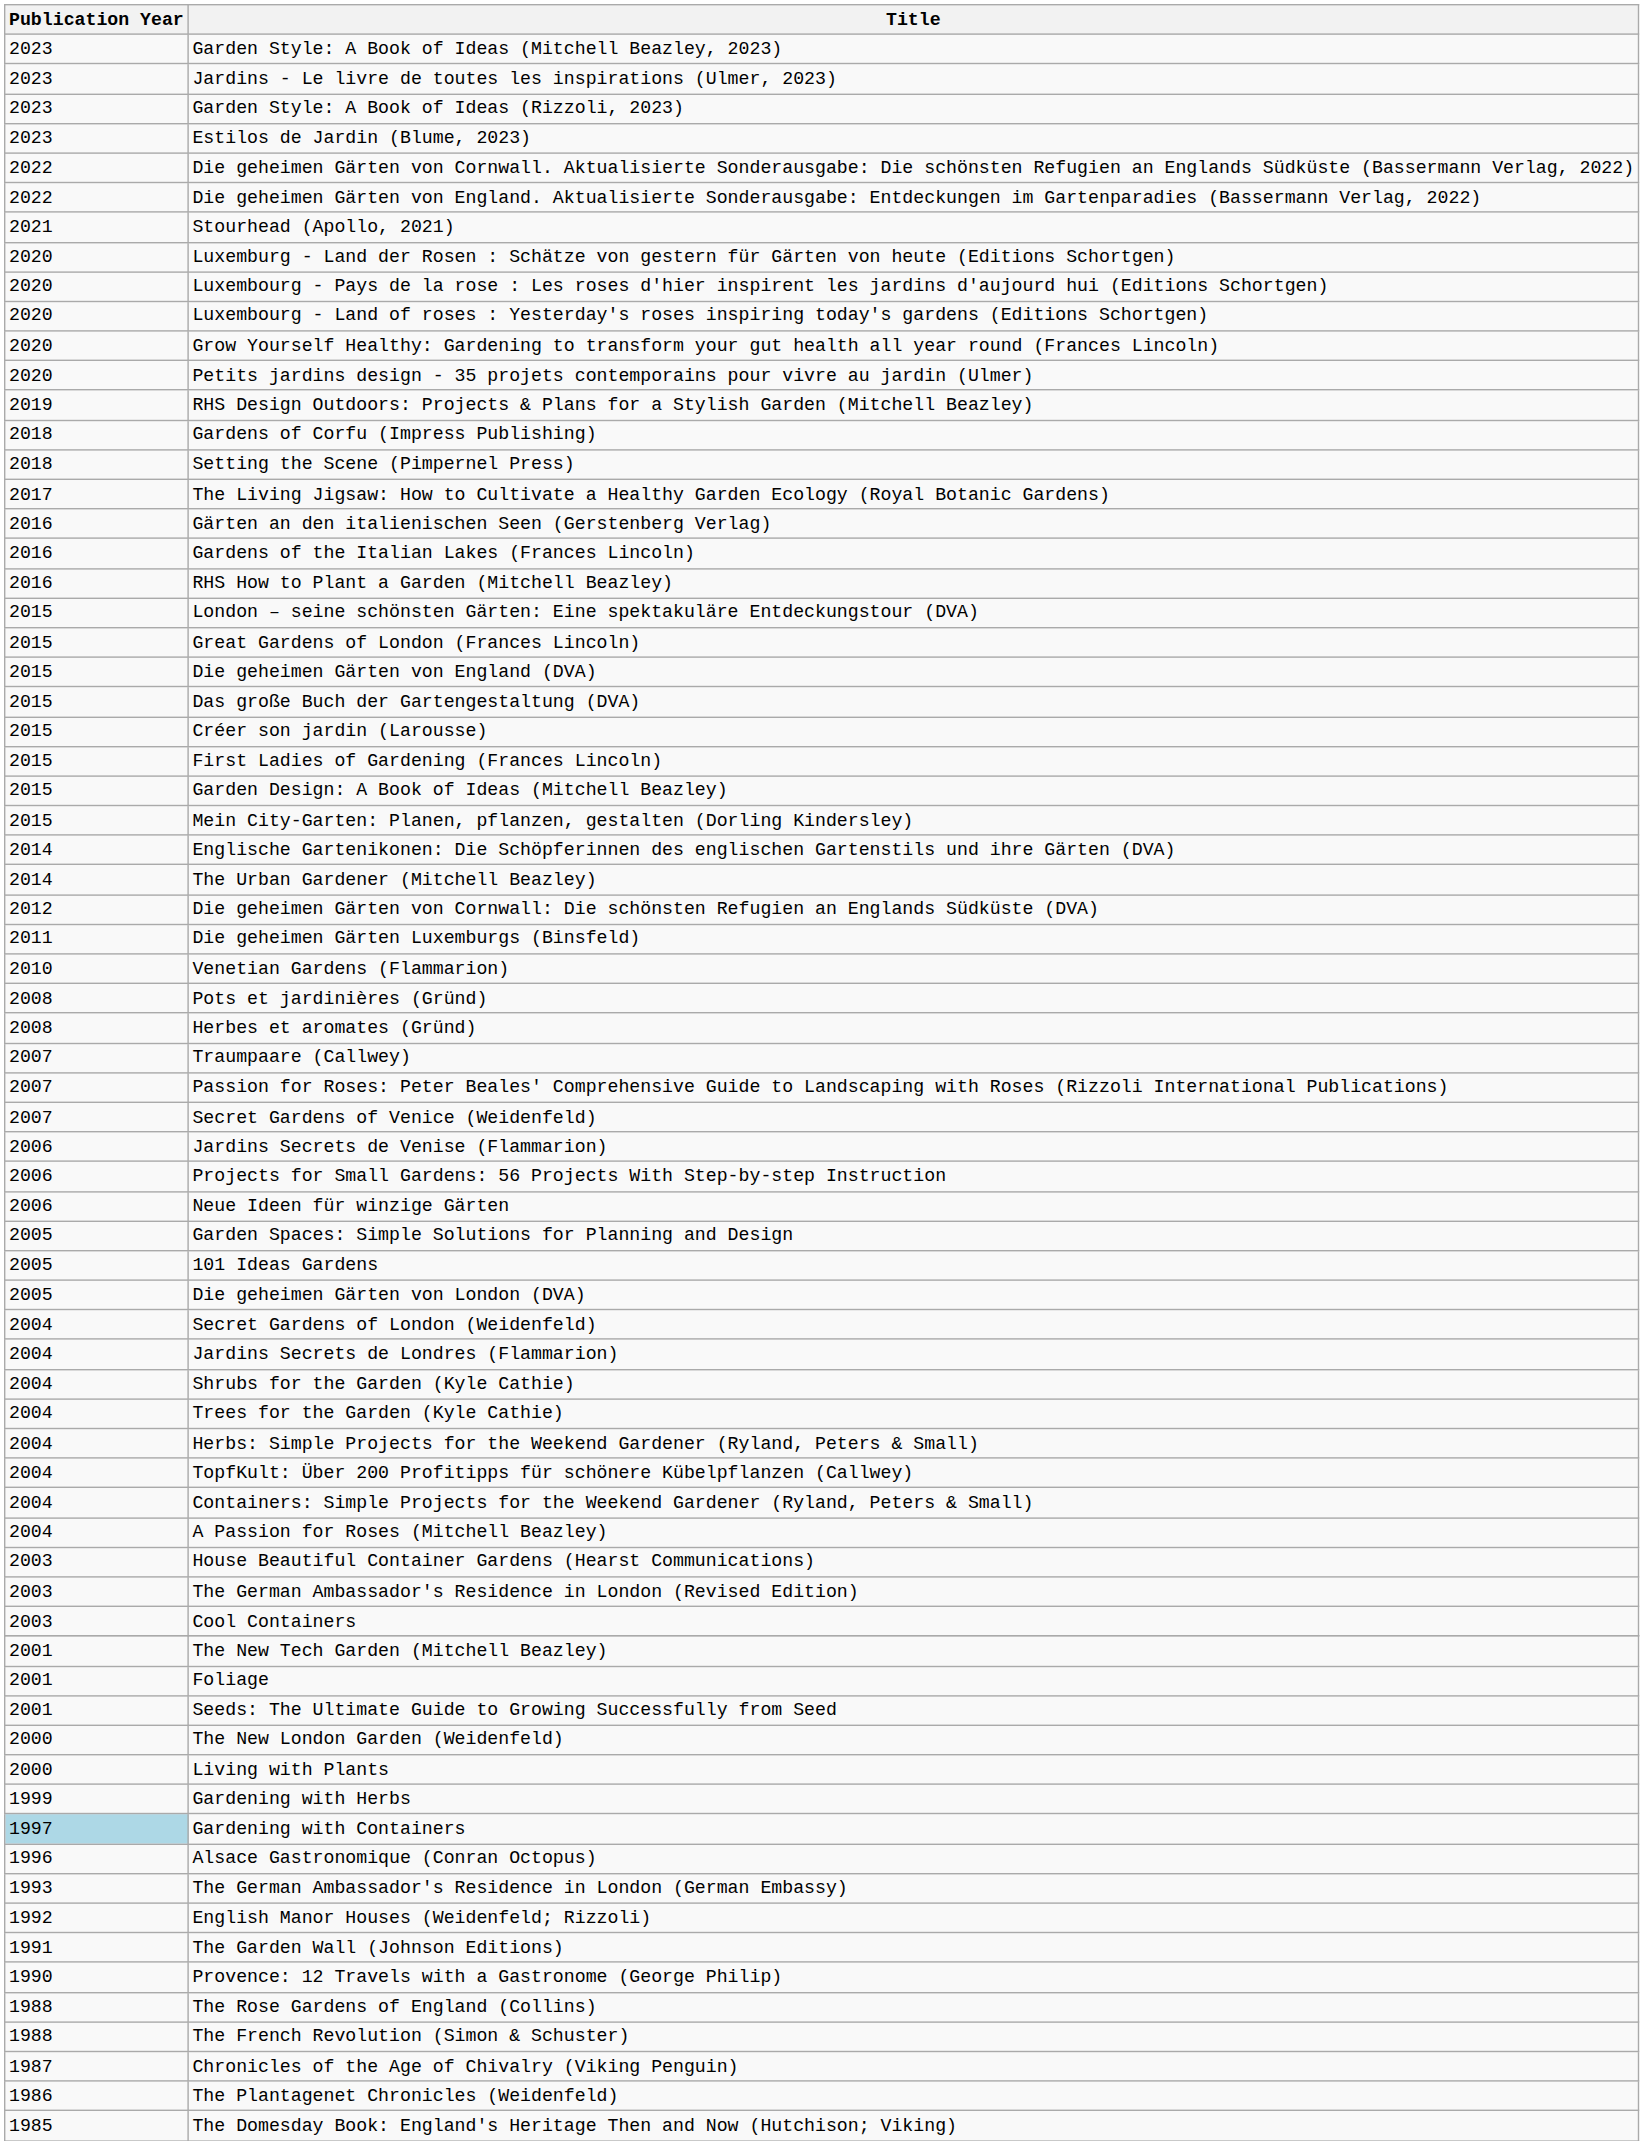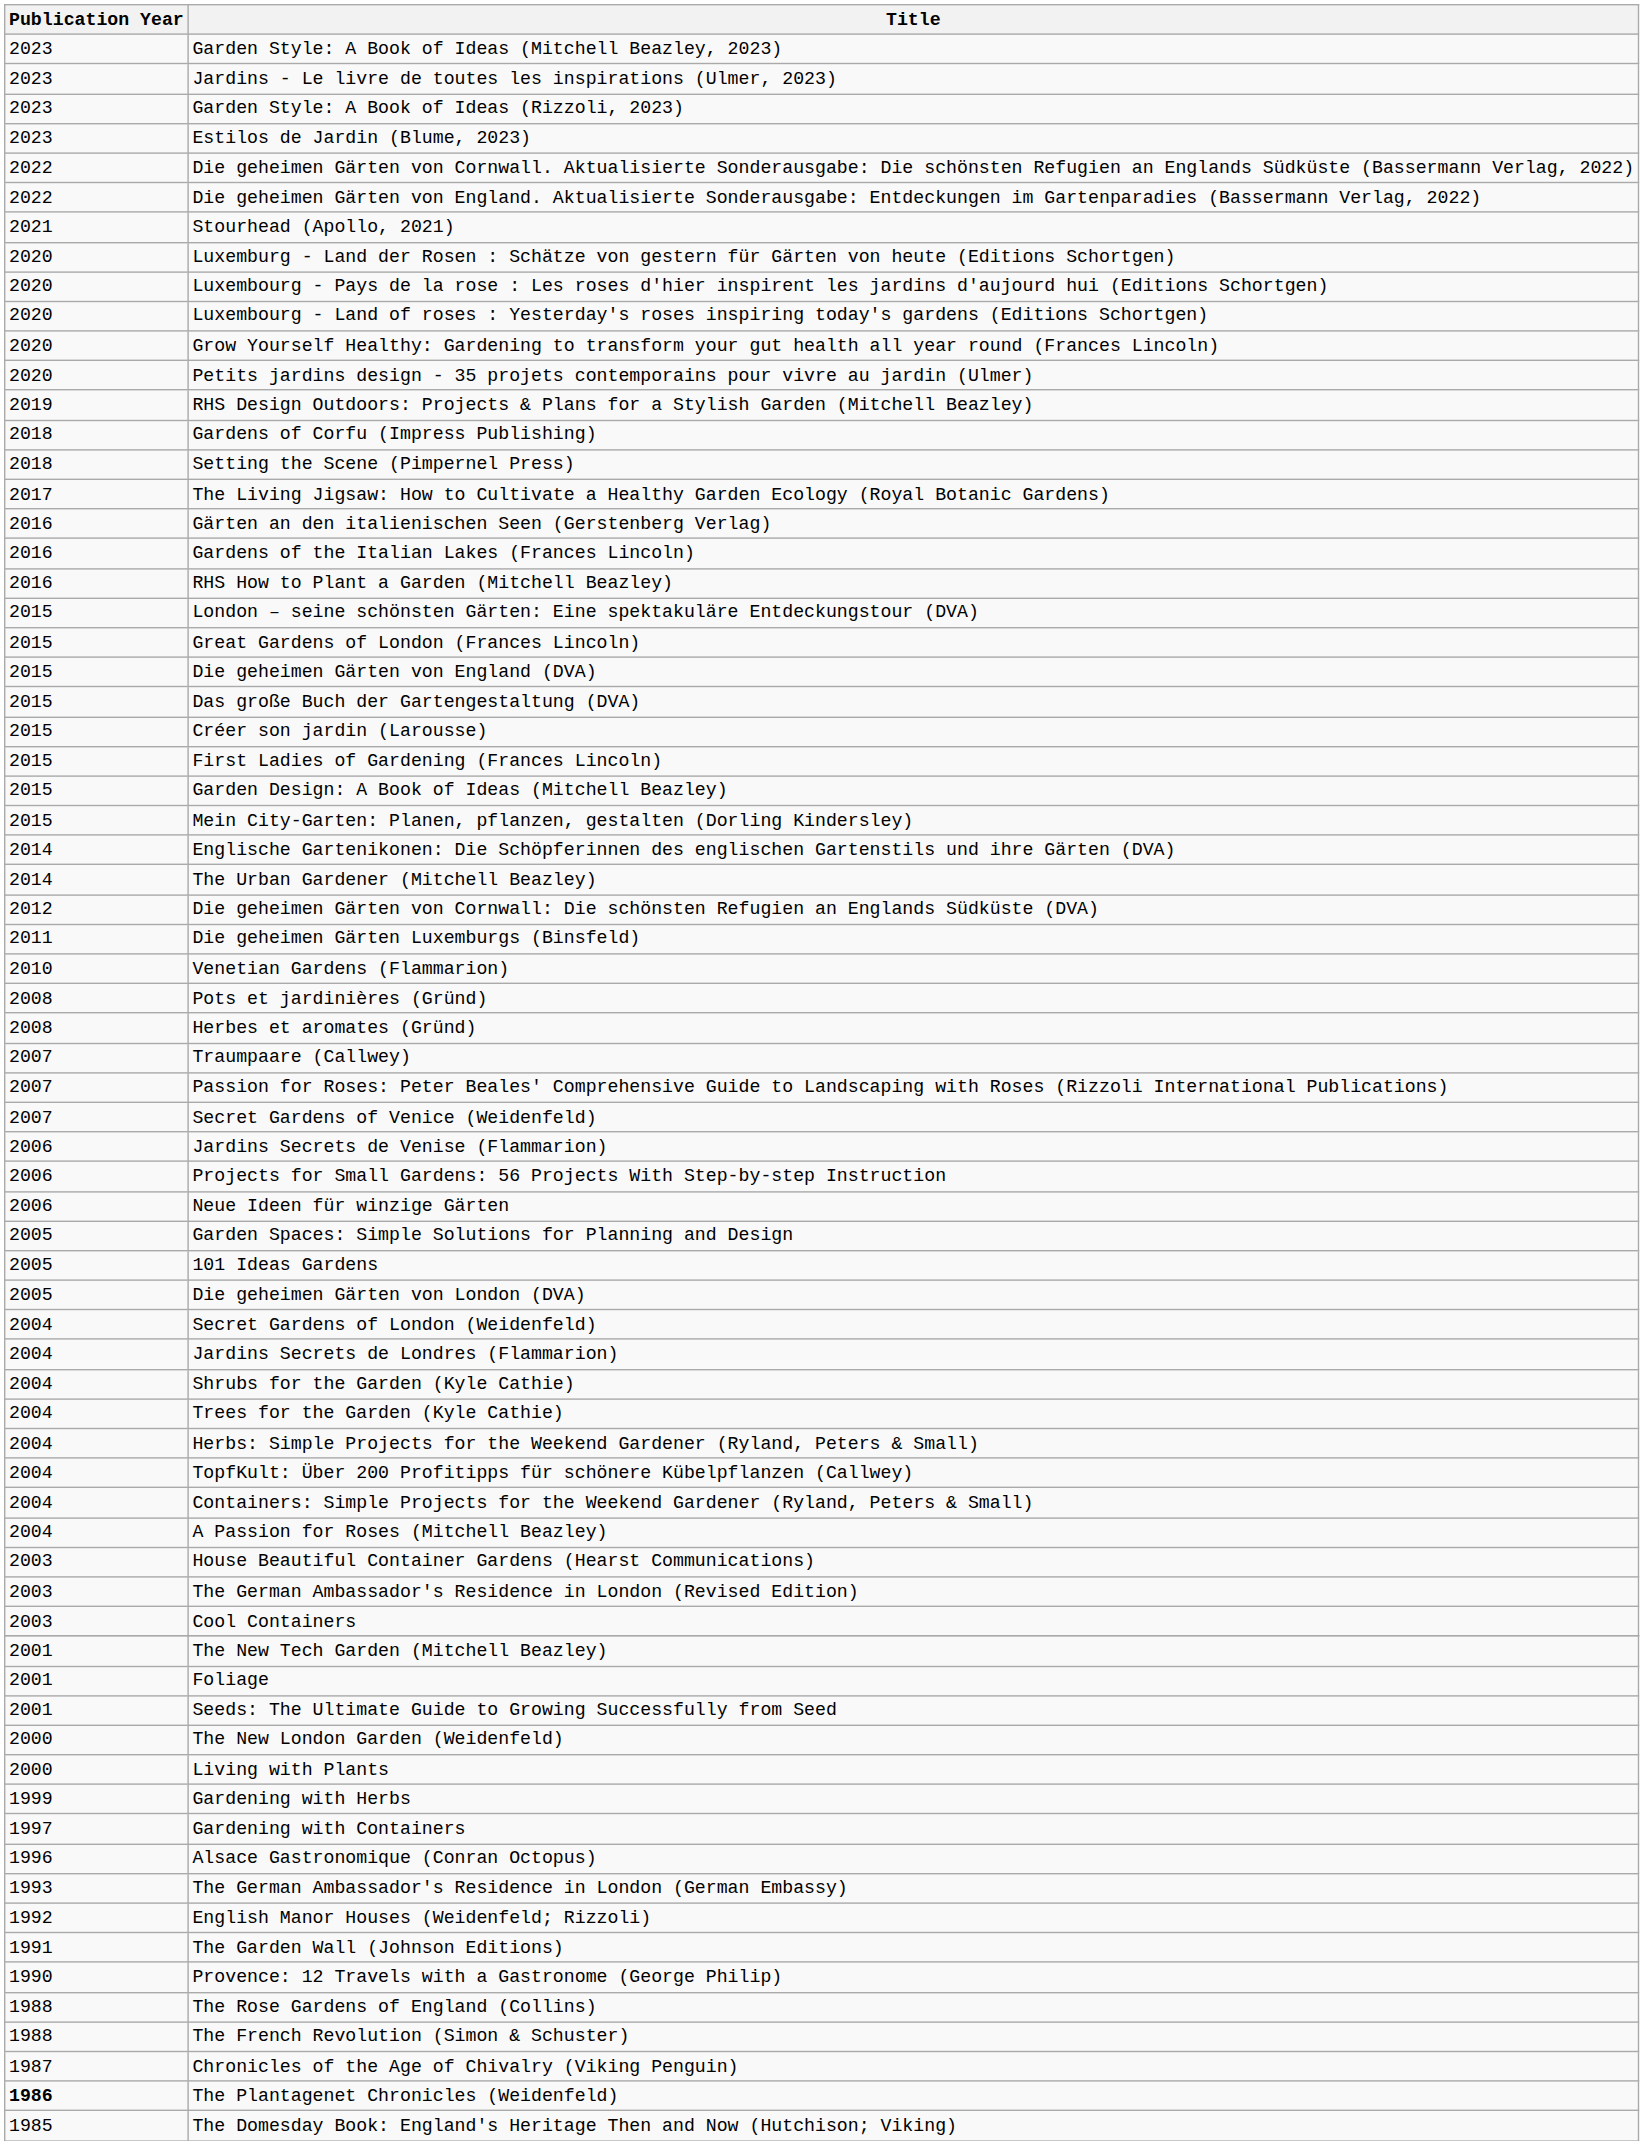Gardening with Containers | Publication Year: lightblue background -> no background
The Plantagenet Chronicles (Weidenfeld) | Publication Year: normal -> bold
